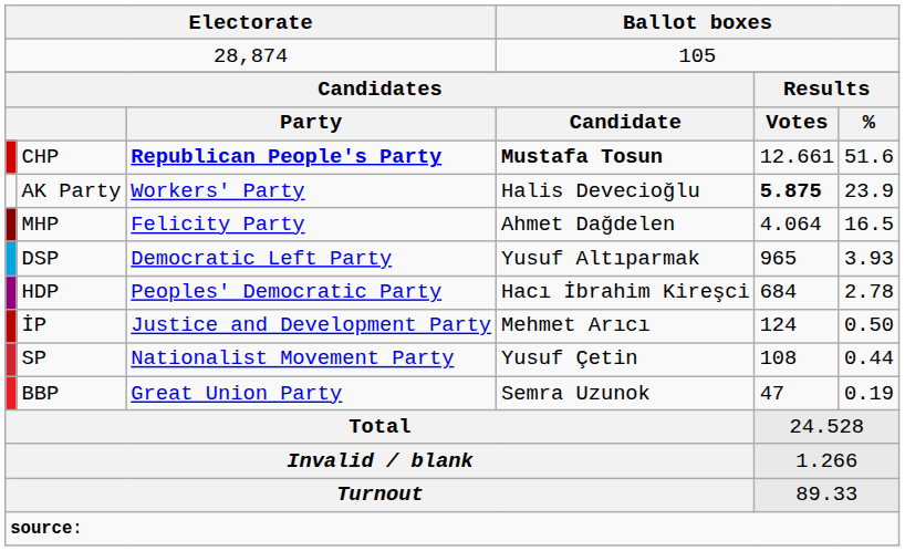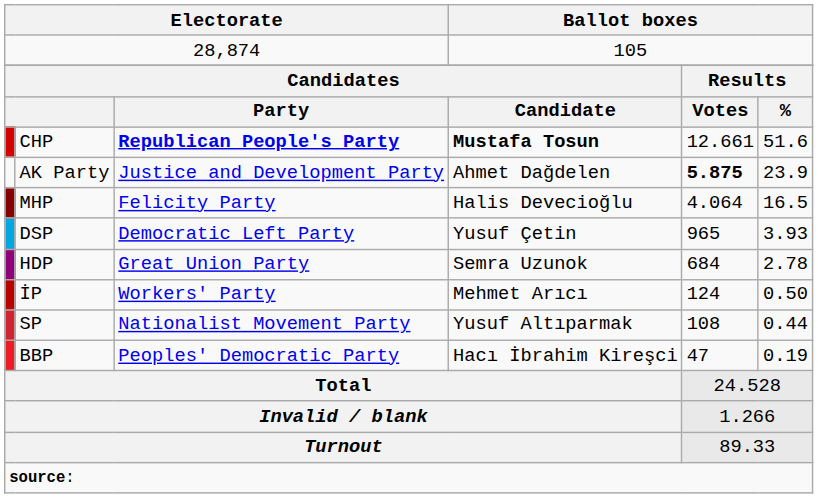AK Party | column 3: Workers' Party -> Justice and Development Party
AK Party | column 4: Halis Devecioğlu -> Ahmet Dağdelen
MHP | column 4: Ahmet Dağdelen -> Halis Devecioğlu
DSP | column 4: Yusuf Altıparmak -> Yusuf Çetin
HDP | column 3: Peoples' Democratic Party -> Great Union Party
HDP | column 4: Hacı İbrahim Kireşci -> Semra Uzunok
İP | column 3: Justice and Development Party -> Workers' Party
SP | column 4: Yusuf Çetin -> Yusuf Altıparmak
BBP | column 3: Great Union Party -> Peoples' Democratic Party
BBP | column 4: Semra Uzunok -> Hacı İbrahim Kireşci
